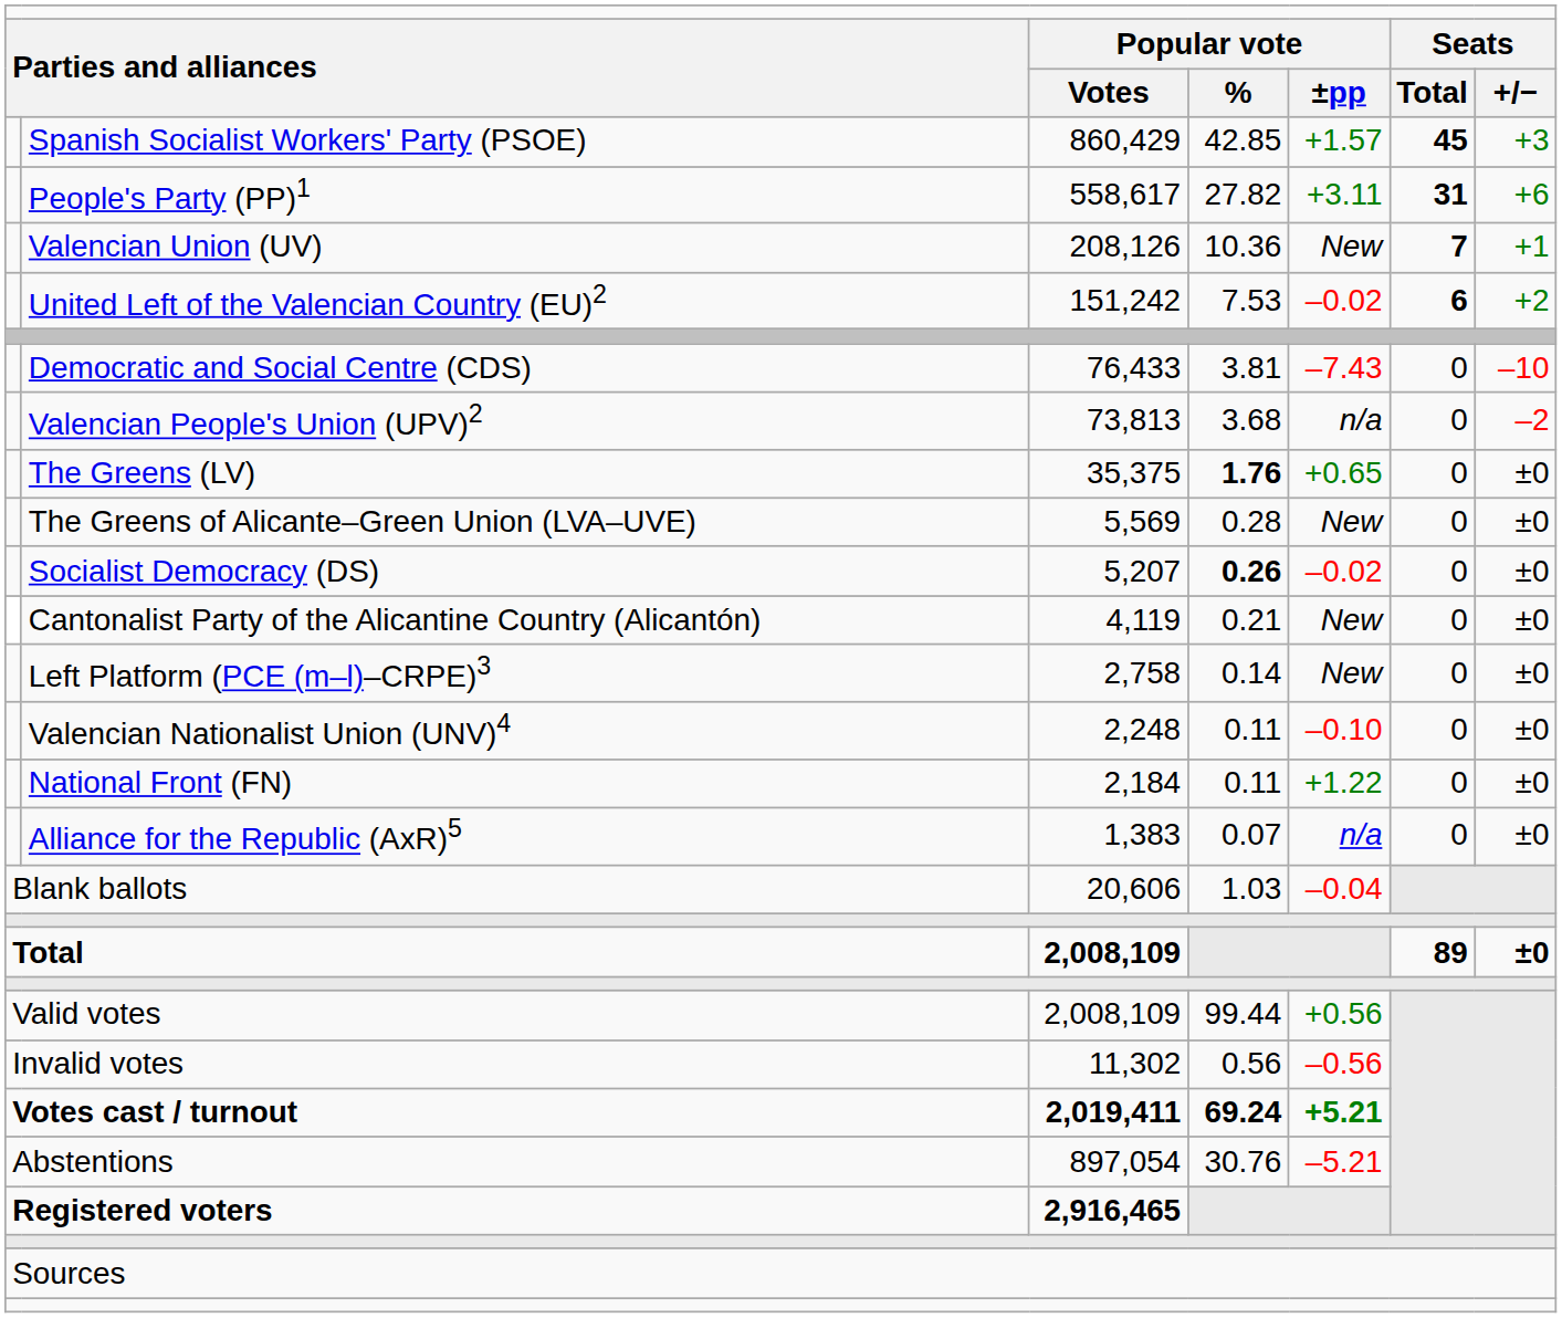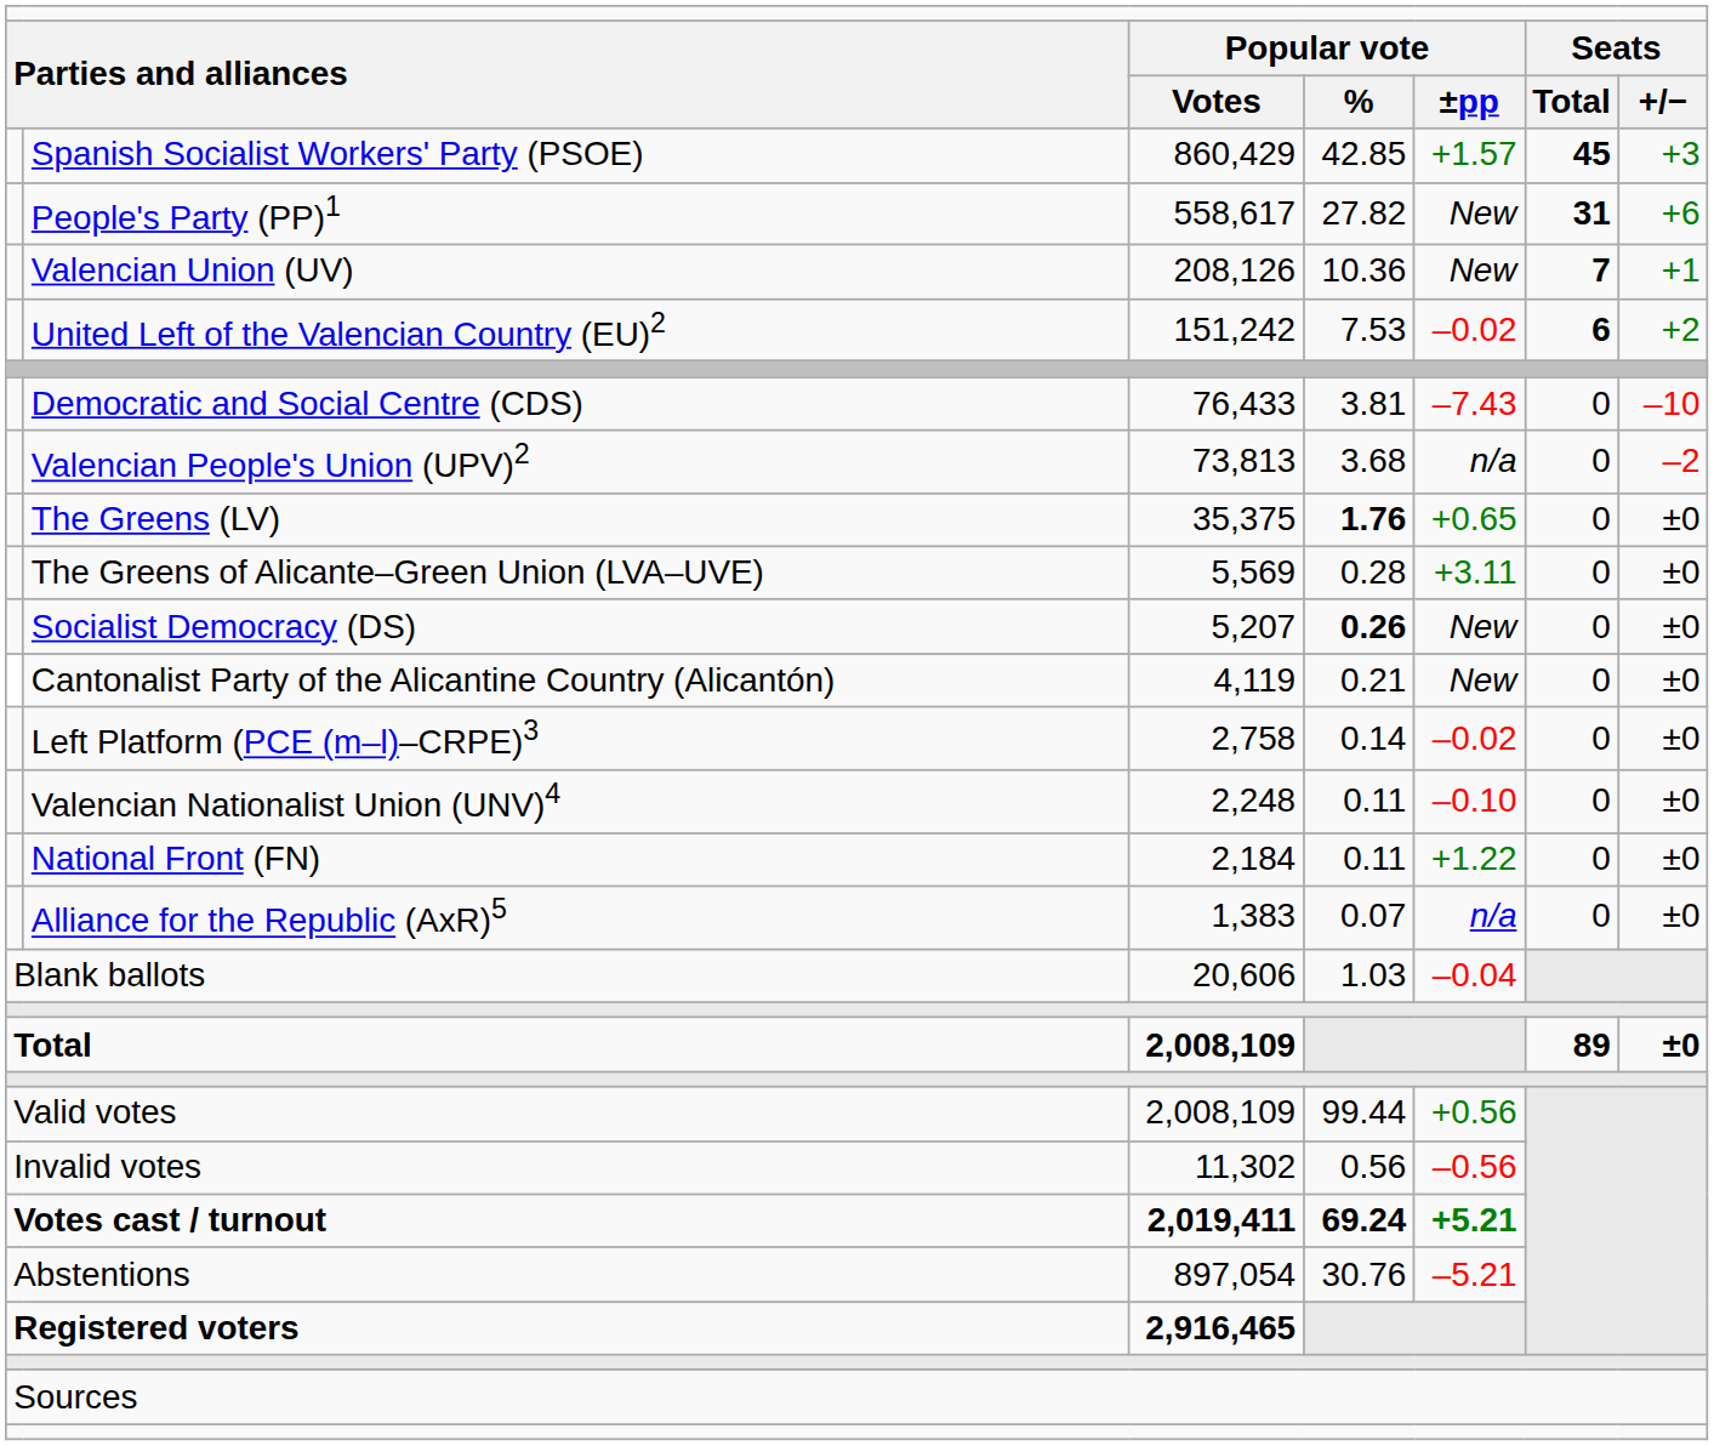People's Party (PP)1 | column 5: +3.11 -> New
The Greens of Alicante–Green Union (LVA–UVE) | column 5: New -> +3.11
Socialist Democracy (DS) | column 5: –0.02 -> New
Left Platform (PCE (m–l)–CRPE)3 | column 5: New -> –0.02
